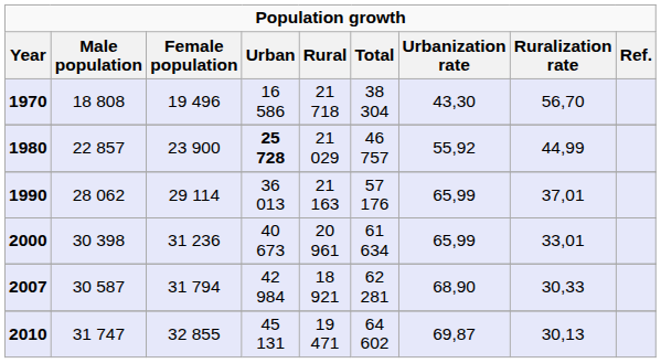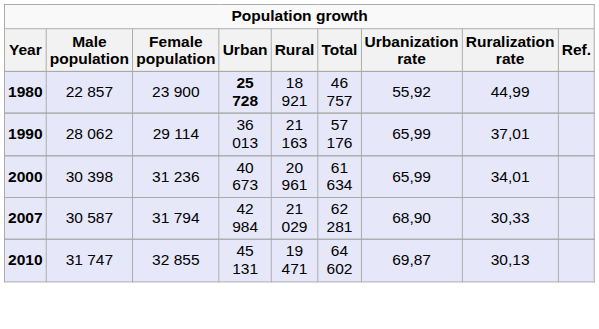- row: 1970 | 18 808 | 19 496 | 16 586 | 21 718 | 38 304 | 43,30 | 56,70
1980 | Rural: 21 029 -> 18 921
2000 | Ruralization rate: 33,01 -> 34,01
2007 | Rural: 18 921 -> 21 029
